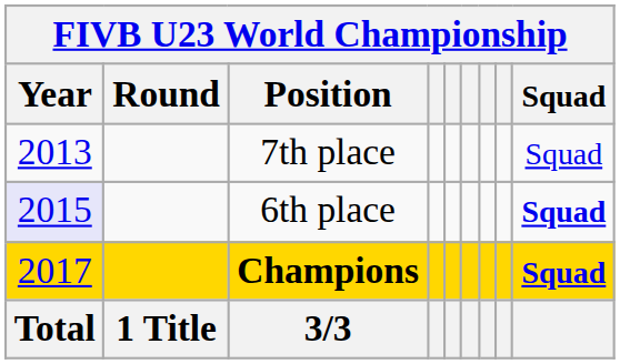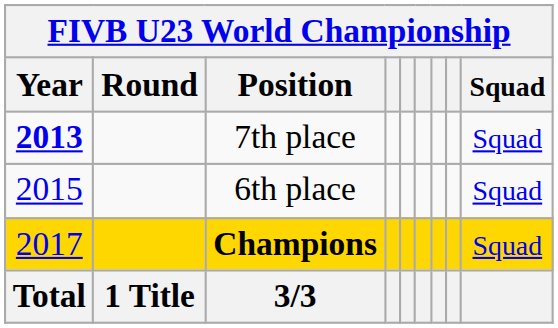7th place | Year: normal -> bold
6th place | Year: lavender background -> no background
6th place | Squad: bold -> normal
Champions | Squad: bold -> normal
